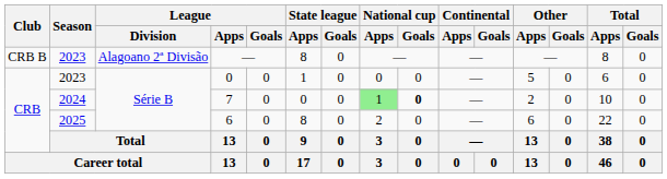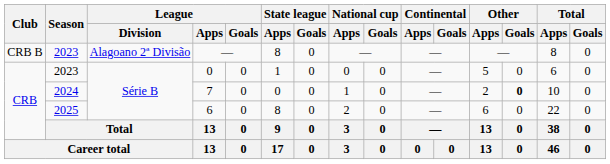7 | National cup / Apps: lightgreen background -> no background
7 | National cup / Goals: bold -> normal
7 | Other / Goals: normal -> bold
